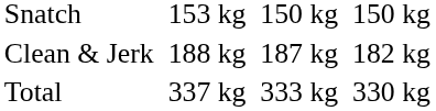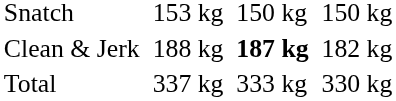Clean & Jerk | column 3: normal -> bold
